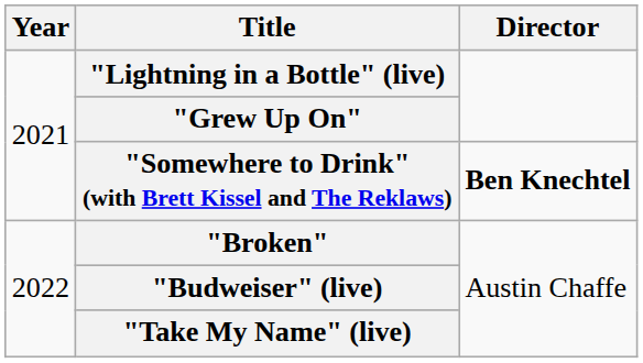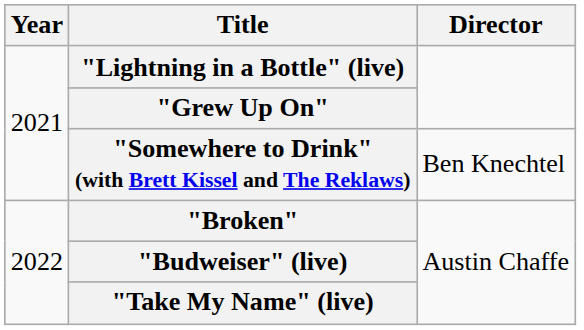"Somewhere to Drink" (with Brett Kissel and The Reklaws) | Director: bold -> normal
